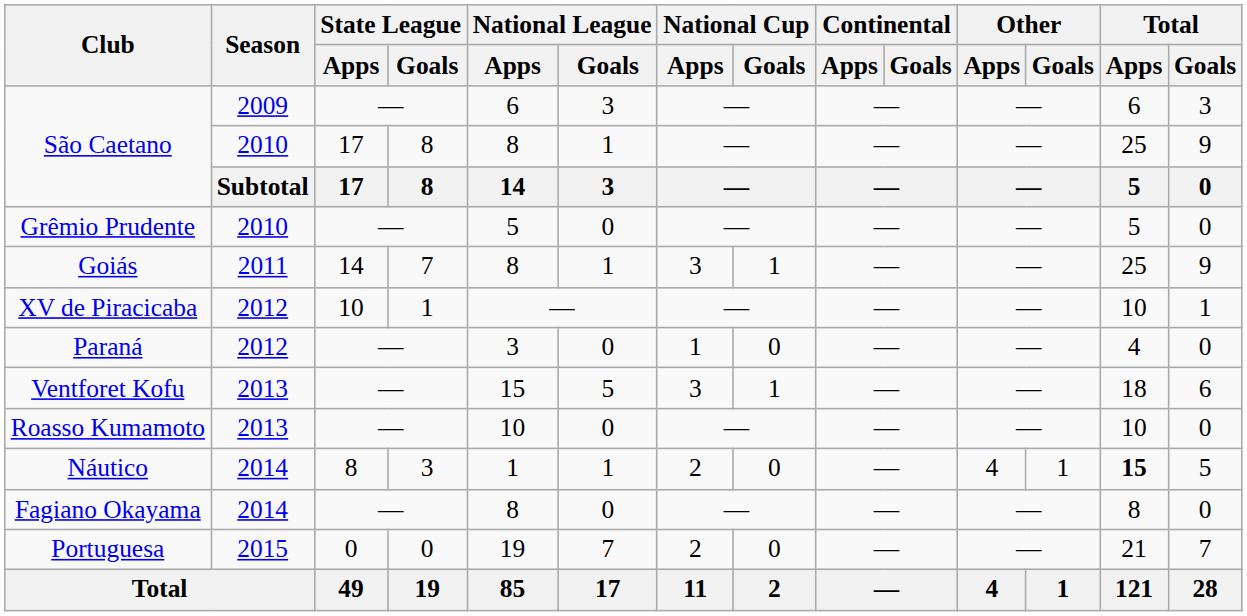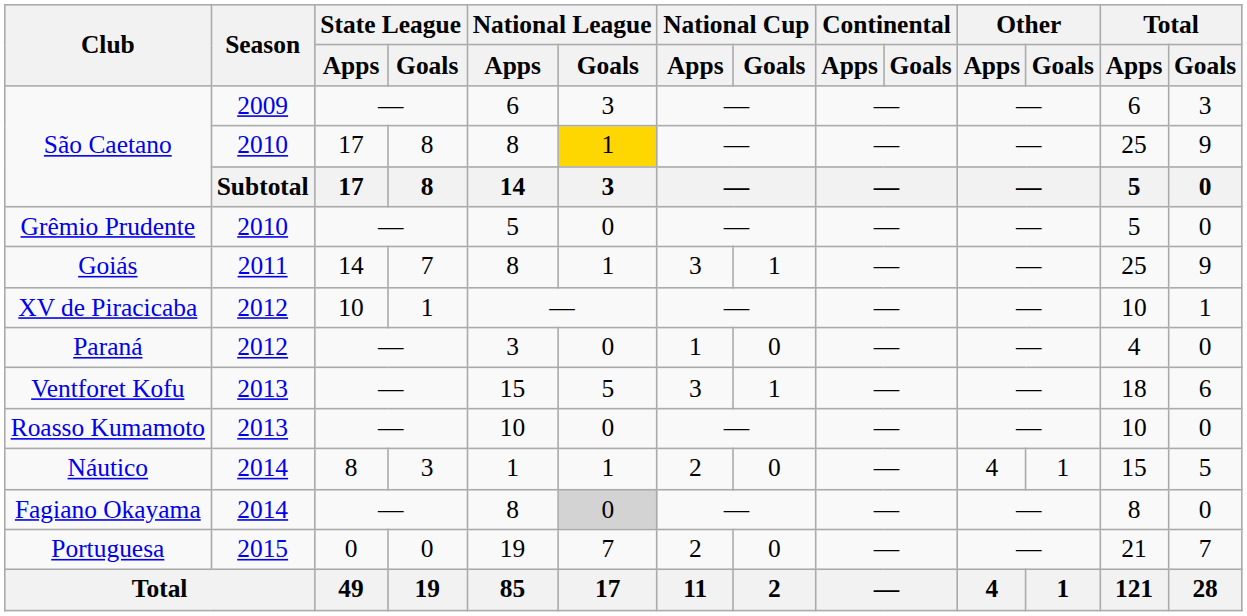São Caetano / 2010 | National League / Goals: no background -> gold background
Náutico | Total / Apps: bold -> normal
Fagiano Okayama | National League / Goals: no background -> lightgrey background
